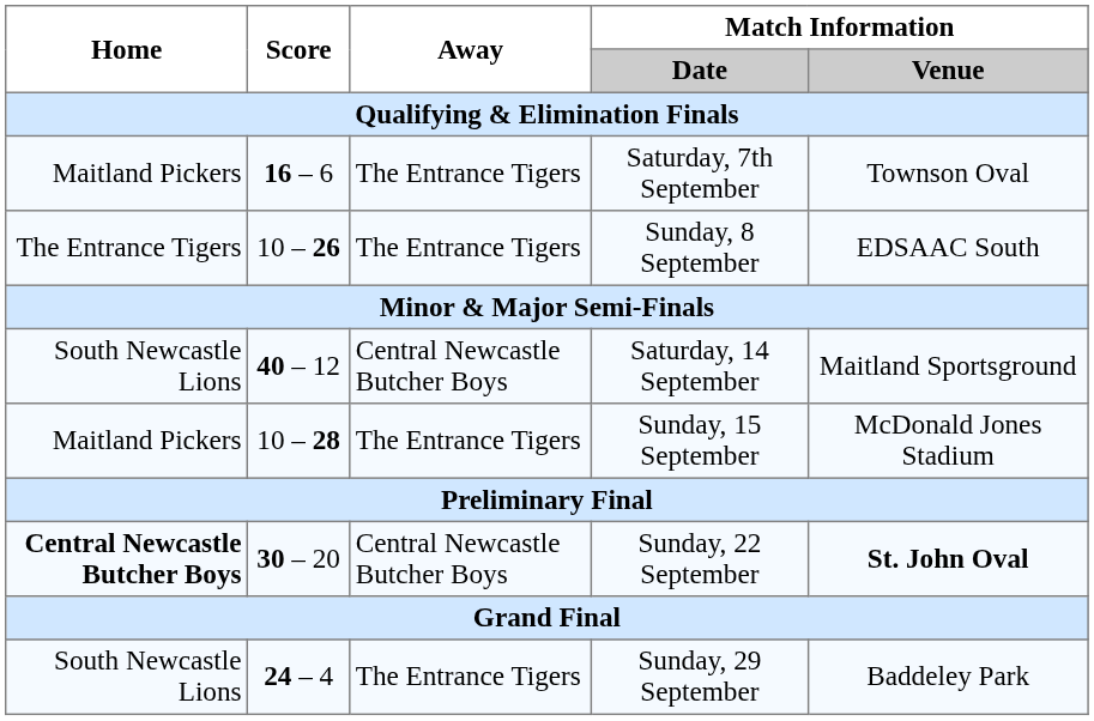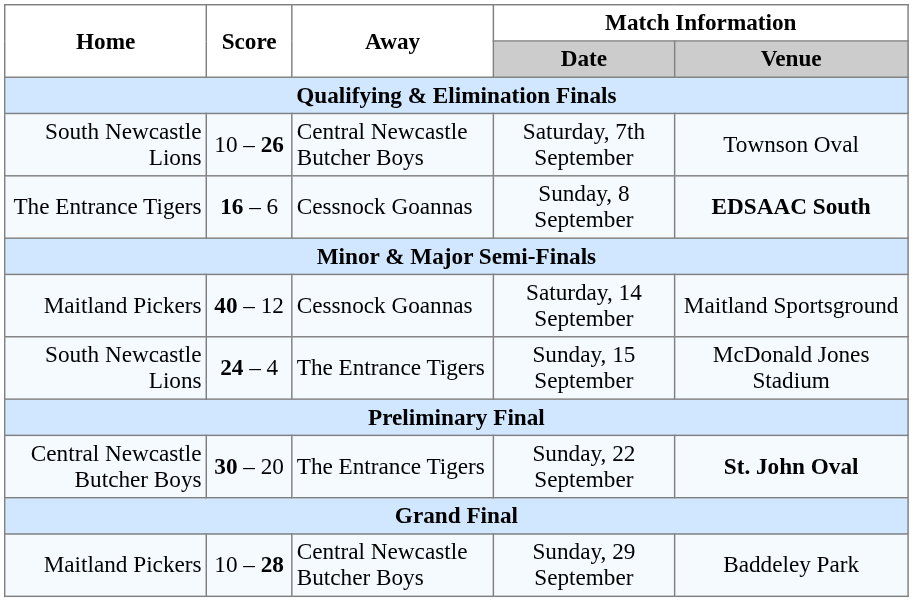Saturday, 7th September | Home: Maitland Pickers -> South Newcastle Lions
Saturday, 7th September | Score: 16 – 6 -> 10 – 26
Saturday, 7th September | Away: The Entrance Tigers -> Central Newcastle Butcher Boys
Sunday, 8 September | Score: 10 – 26 -> 16 – 6
Sunday, 8 September | Away: The Entrance Tigers -> Cessnock Goannas
Sunday, 8 September | Match Information / Venue: normal -> bold
Saturday, 14 September | Home: South Newcastle Lions -> Maitland Pickers
Saturday, 14 September | Away: Central Newcastle Butcher Boys -> Cessnock Goannas
Sunday, 15 September | Home: Maitland Pickers -> South Newcastle Lions
Sunday, 15 September | Score: 10 – 28 -> 24 – 4
Sunday, 22 September | Home: bold -> normal
Sunday, 22 September | Away: Central Newcastle Butcher Boys -> The Entrance Tigers
Sunday, 29 September | Home: South Newcastle Lions -> Maitland Pickers
Sunday, 29 September | Score: 24 – 4 -> 10 – 28
Sunday, 29 September | Away: The Entrance Tigers -> Central Newcastle Butcher Boys
